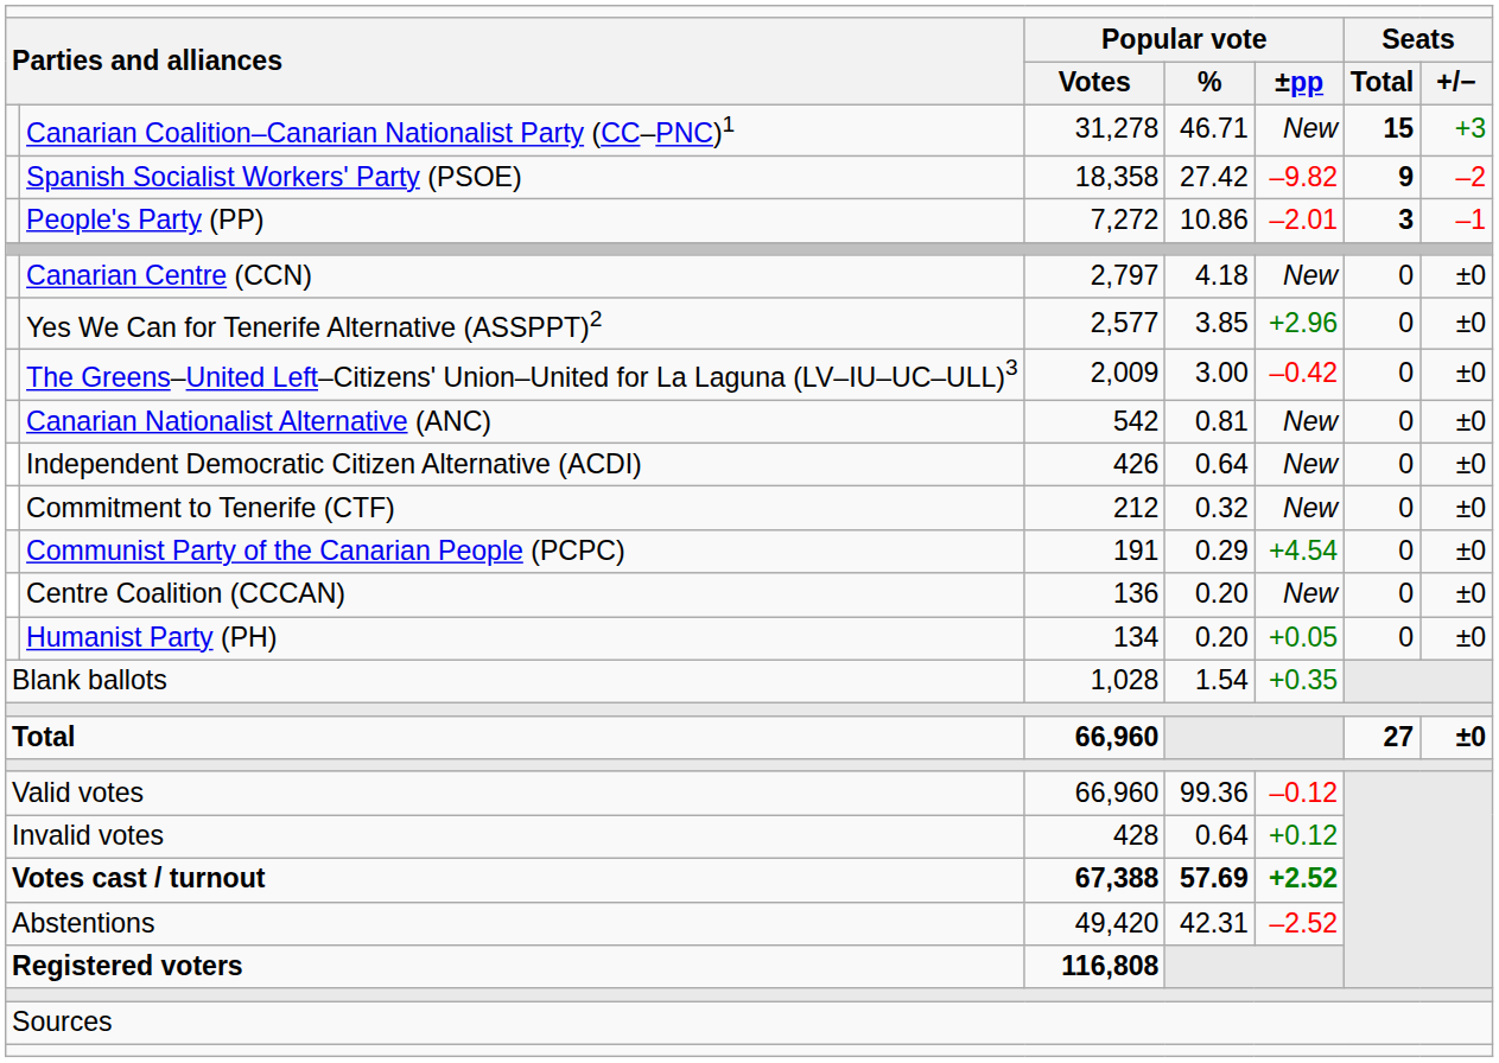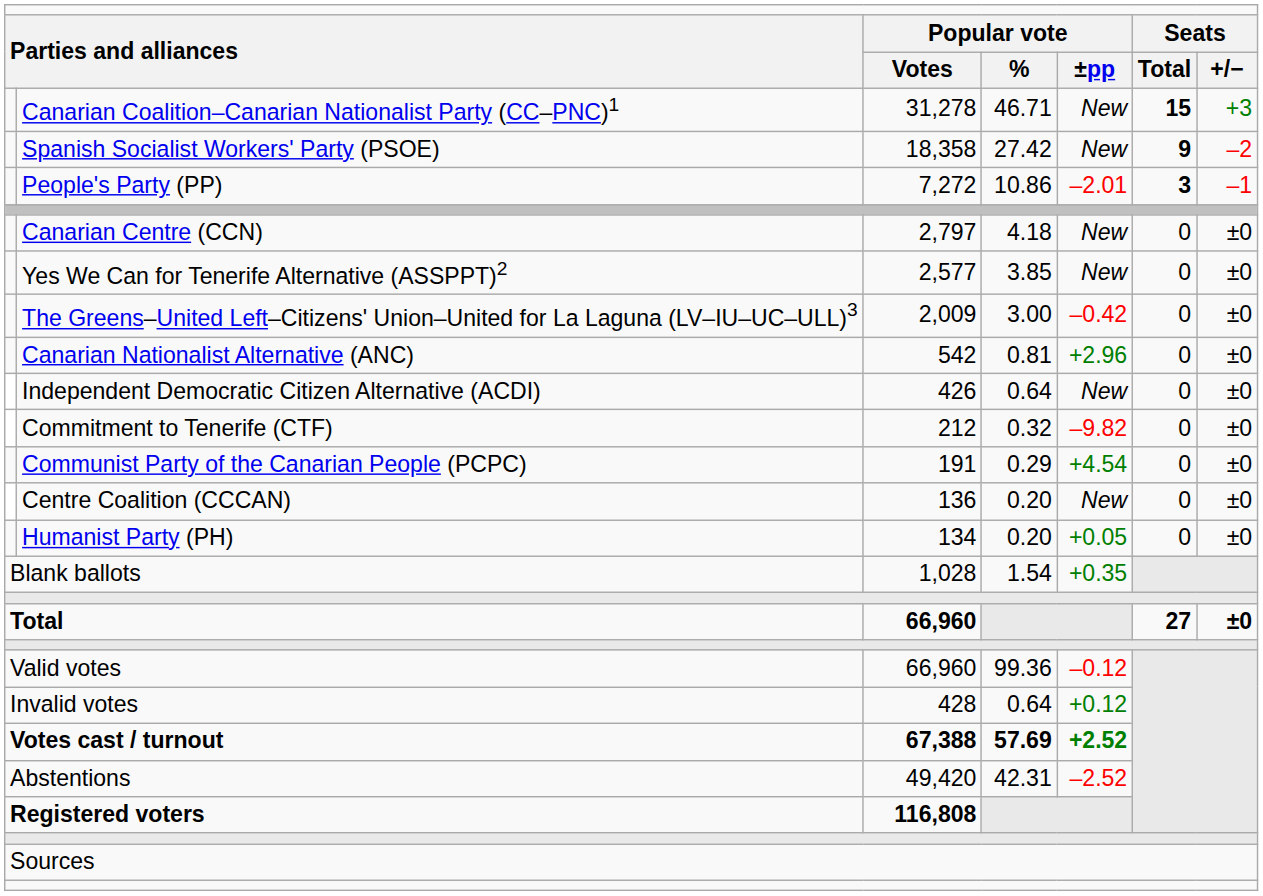Spanish Socialist Workers' Party (PSOE) | column 5: –9.82 -> New
Yes We Can for Tenerife Alternative (ASSPPT)2 | column 5: +2.96 -> New
Canarian Nationalist Alternative (ANC) | column 5: New -> +2.96
Commitment to Tenerife (CTF) | column 5: New -> –9.82
